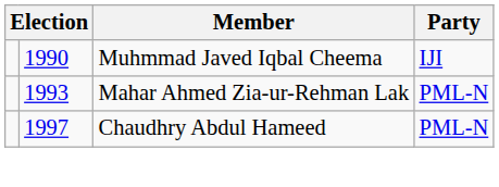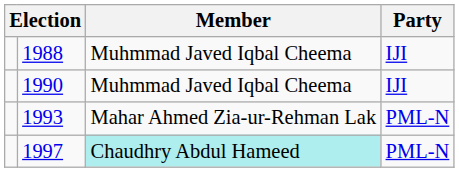+ row: 1988 | Muhmmad Javed Iqbal Cheema | IJI
1997 | Member: no background -> paleturquoise background
